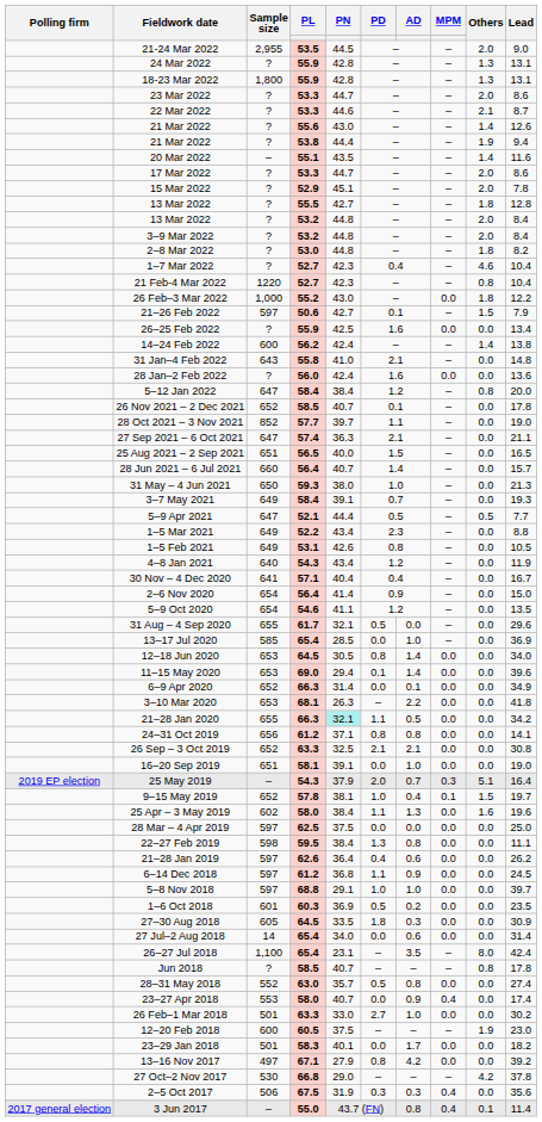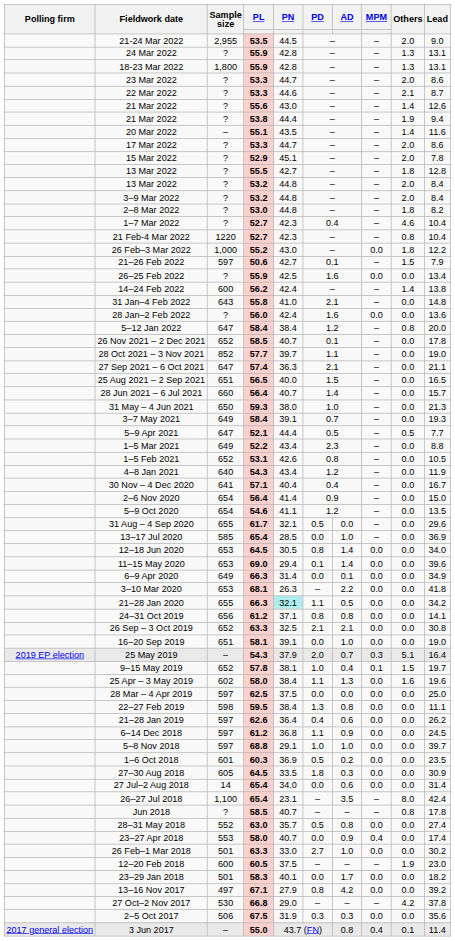1–5 Feb 2021 | Sample size: 649 -> 652
6–9 Apr 2020 | Sample size: 652 -> 649
2–5 Oct 2017 | MPM: 0.4 -> 0.0
